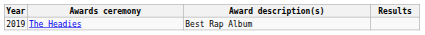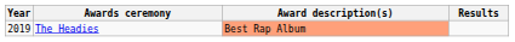The Headies | Award description(s): no background -> lightsalmon background
